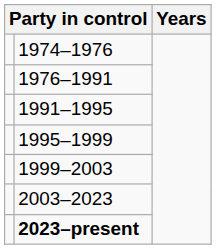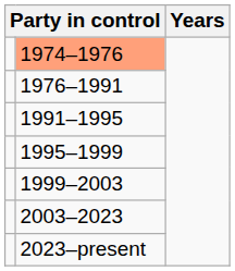1974–1976 | column 2: no background -> lightsalmon background
2023–present | column 2: bold -> normal
